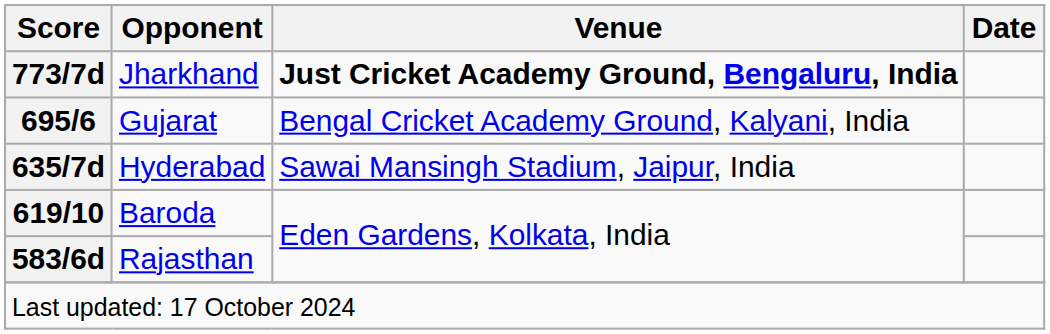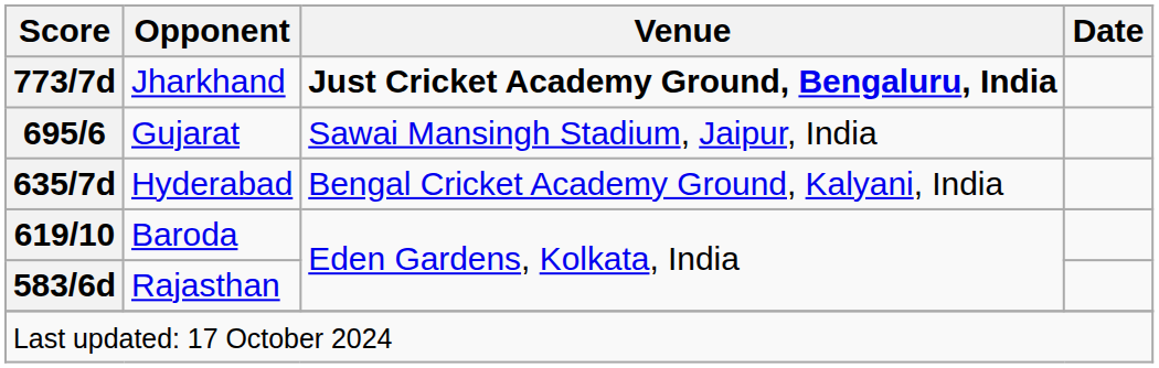Gujarat | Venue: Bengal Cricket Academy Ground, Kalyani, India -> Sawai Mansingh Stadium, Jaipur, India
Hyderabad | Venue: Sawai Mansingh Stadium, Jaipur, India -> Bengal Cricket Academy Ground, Kalyani, India
